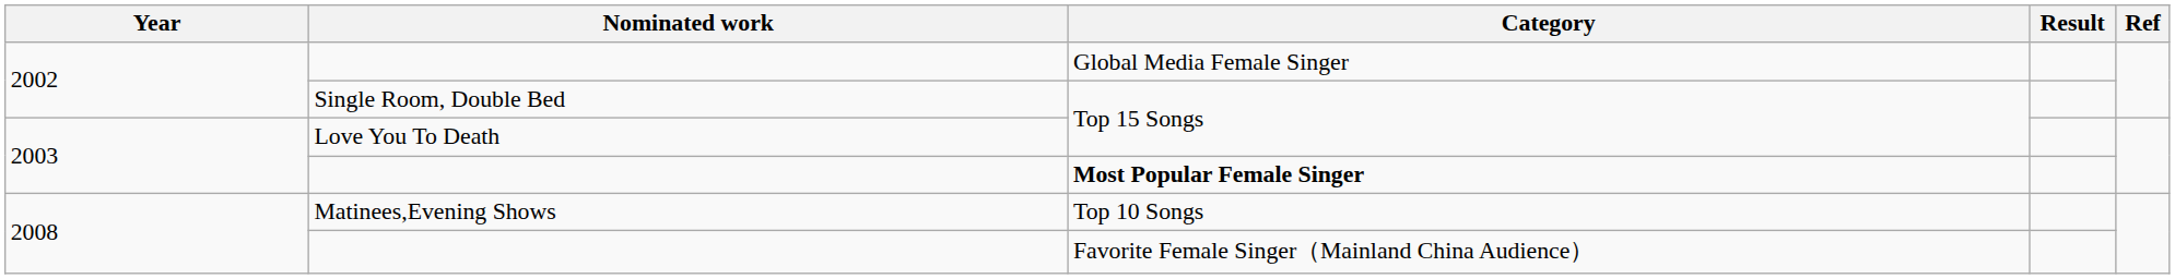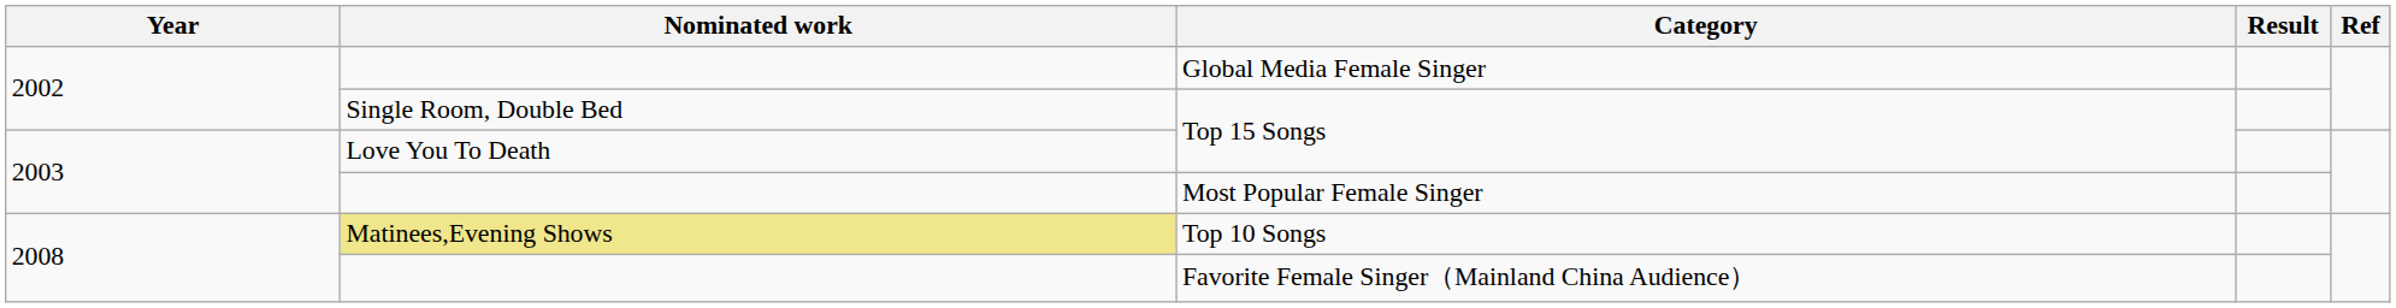Most Popular Female Singer | Category: bold -> normal
Top 10 Songs | Nominated work: no background -> khaki background
